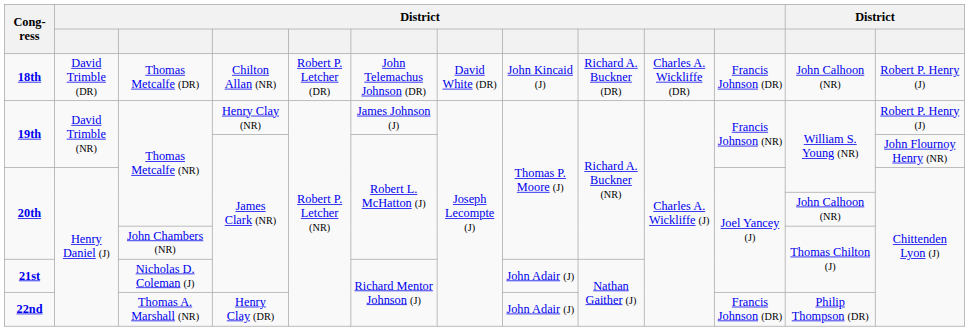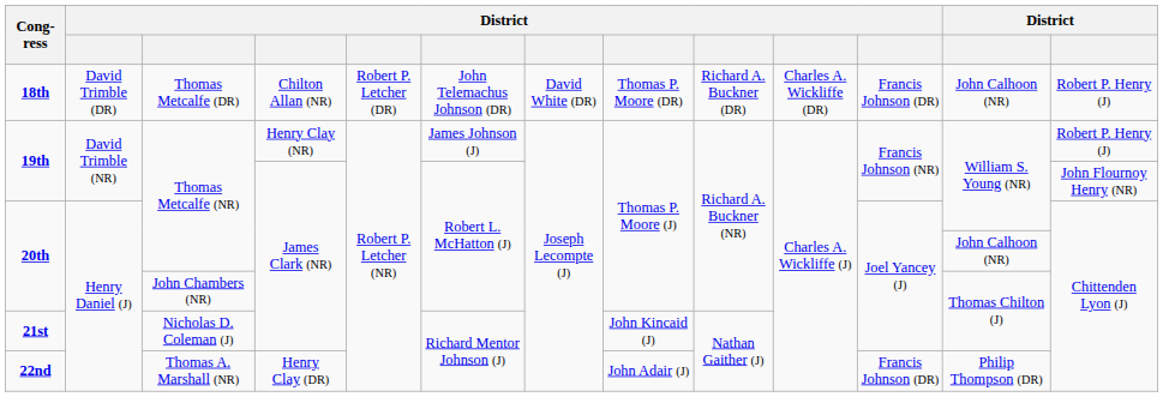18th | column 8: John Kincaid (J) -> Thomas P. Moore (DR)
21st | column 8: John Adair (J) -> John Kincaid (J)
